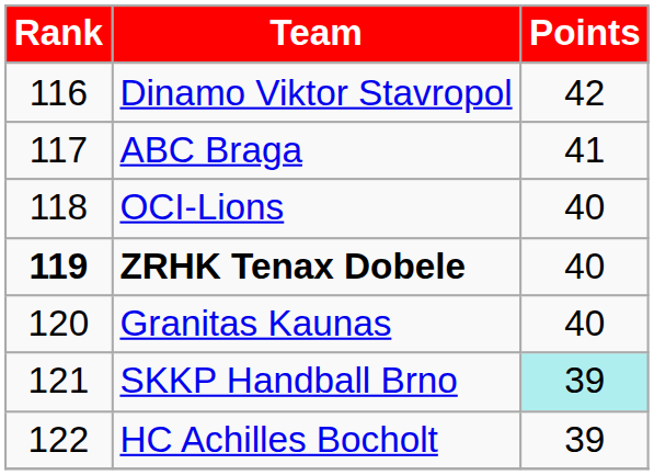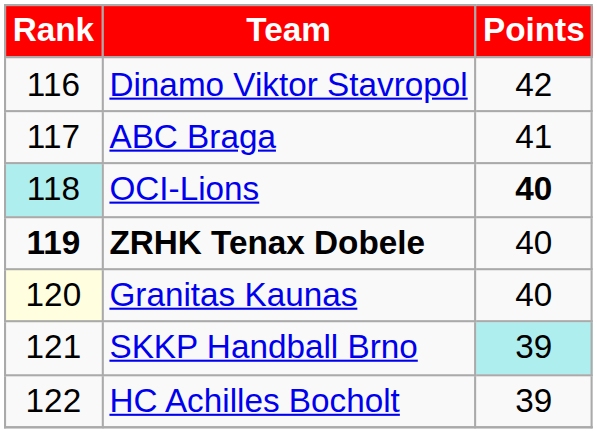OCI-Lions | Rank: no background -> paleturquoise background
OCI-Lions | Points: normal -> bold
Granitas Kaunas | Rank: no background -> lightyellow background
